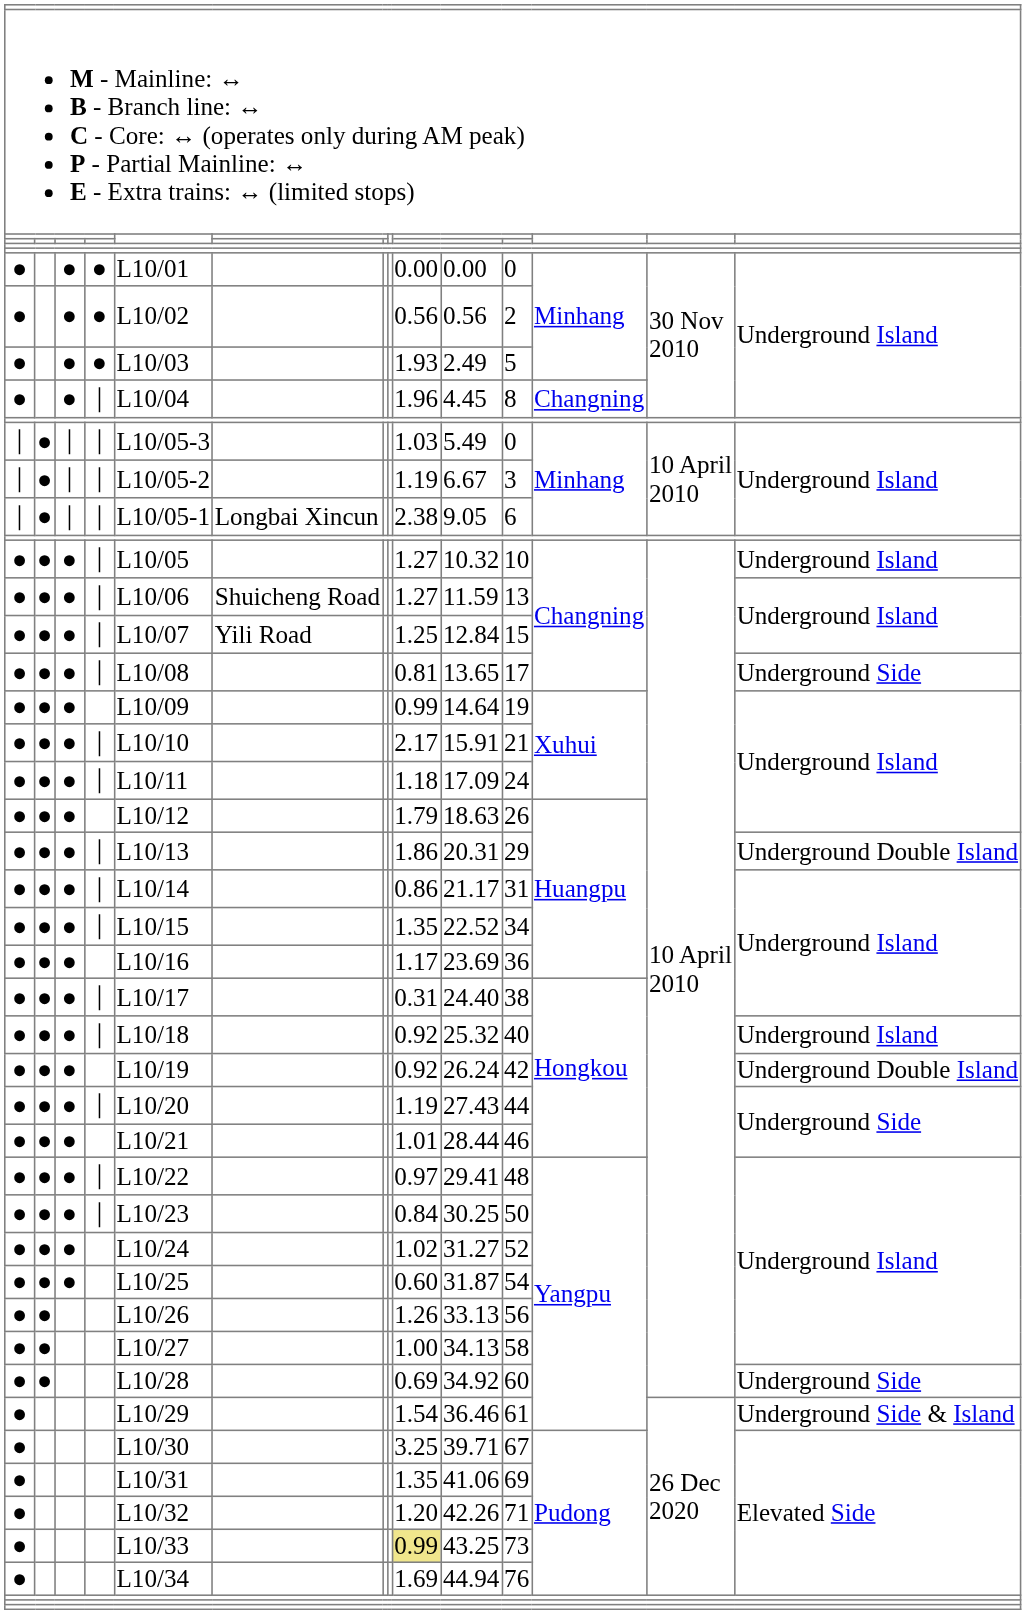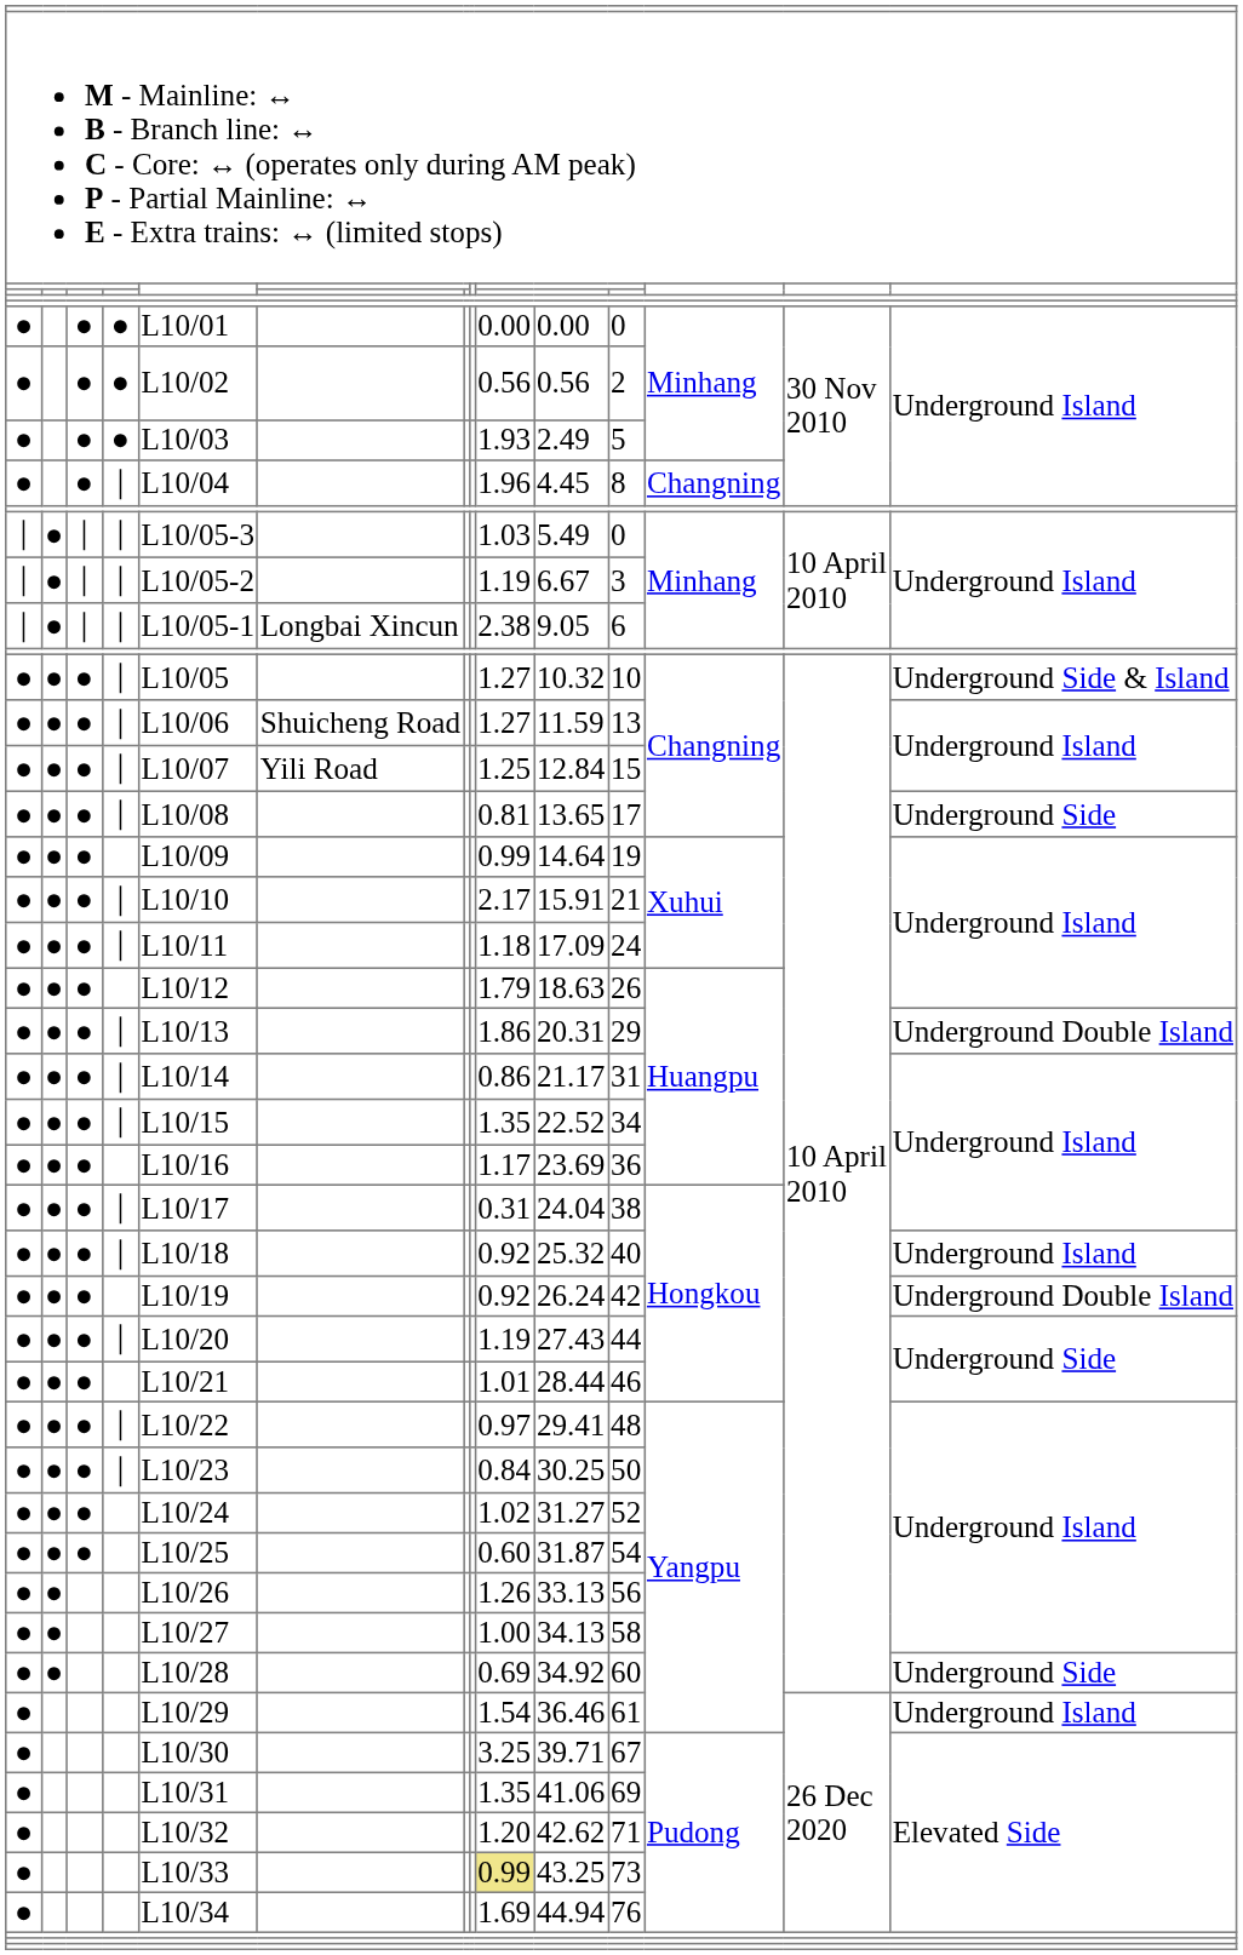row 16 | column 14: Underground Island -> Underground Side & Island
row 28 | column 10: 24.40 -> 24.04
row 40 | column 14: Underground Side & Island -> Underground Island
row 43 | column 10: 42.26 -> 42.62
